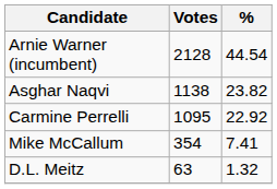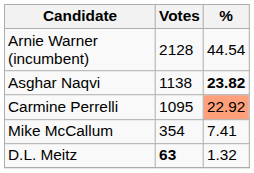Asghar Naqvi | %: normal -> bold
Carmine Perrelli | %: no background -> lightsalmon background
D.L. Meitz | Votes: normal -> bold
